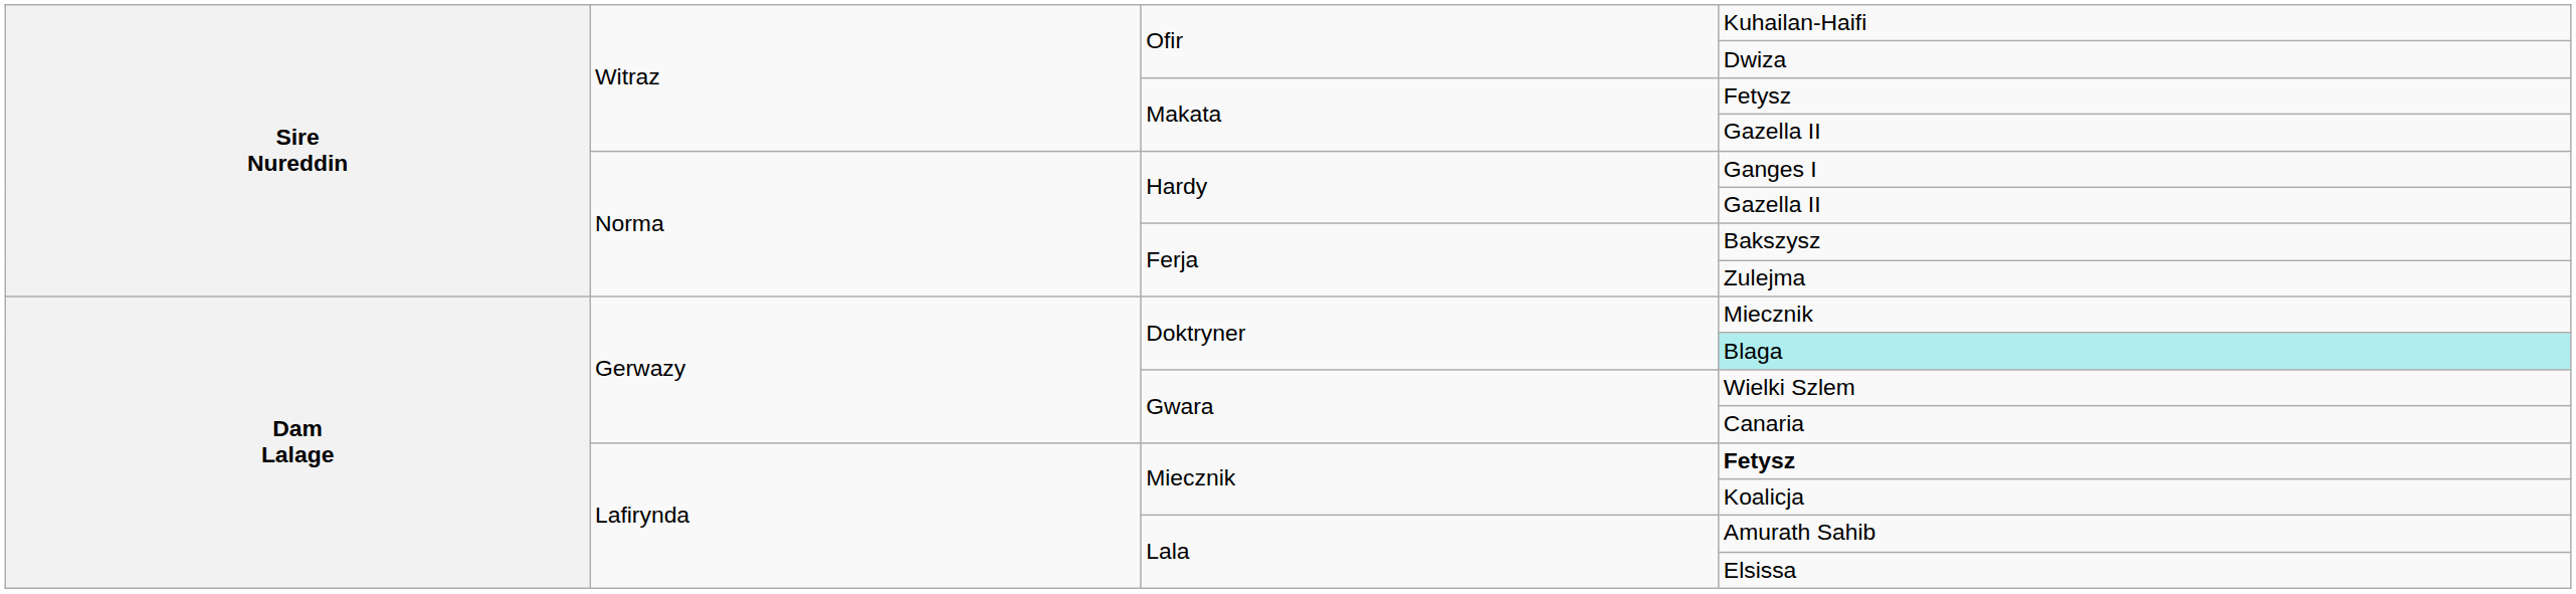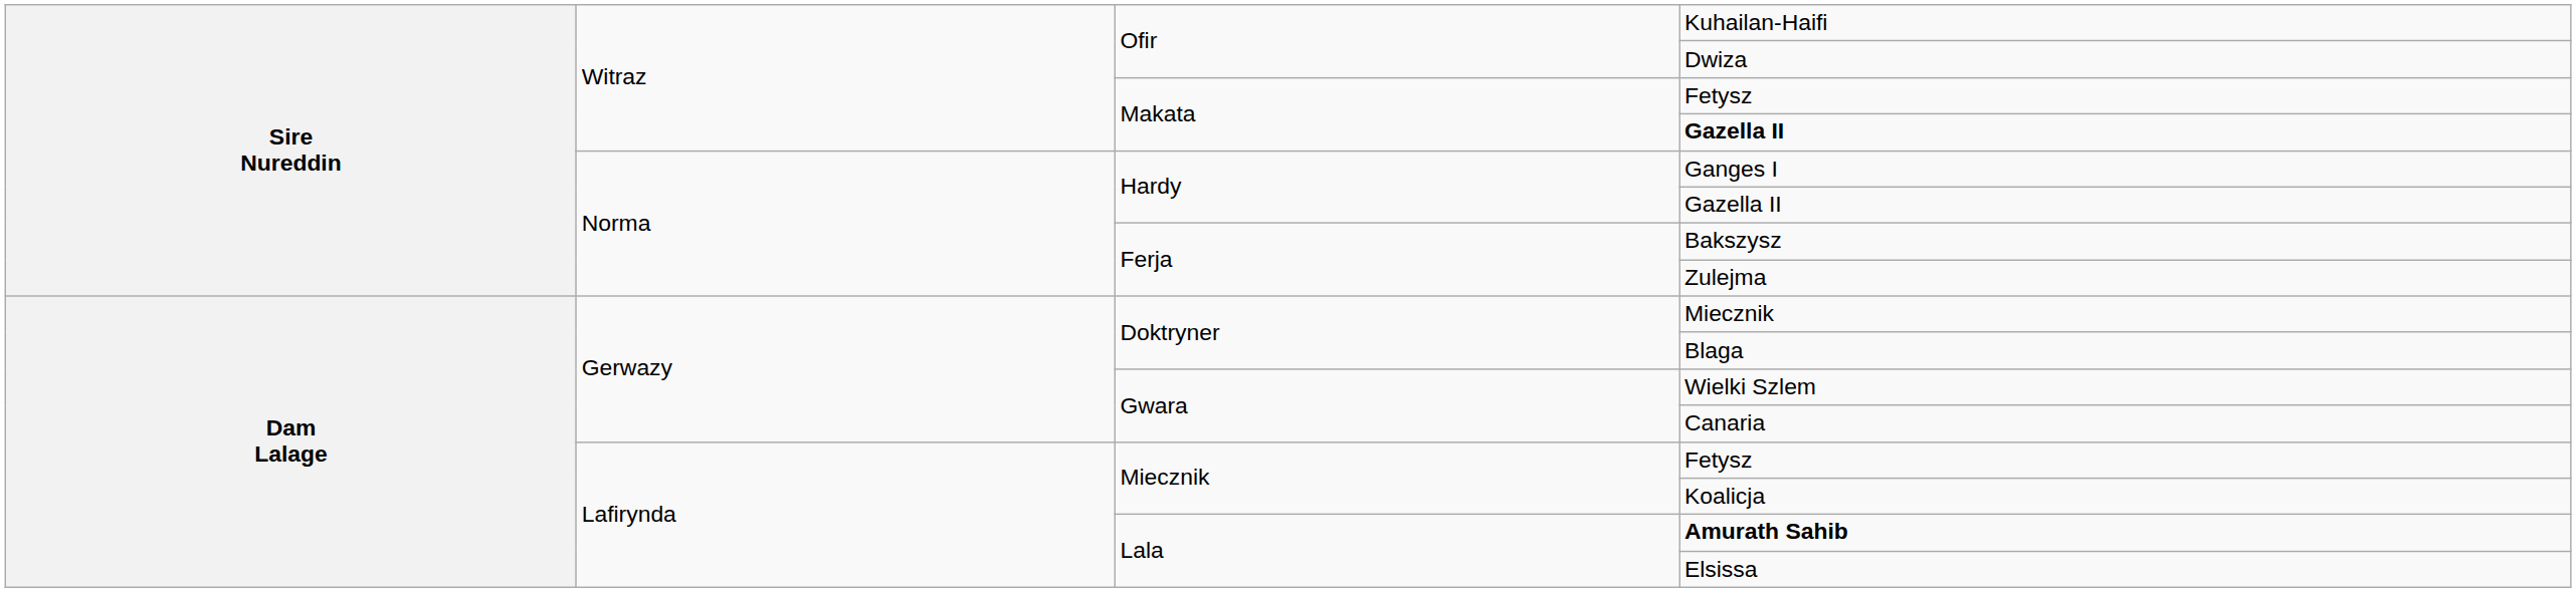Makata / Gazella II | column 4: normal -> bold
Blaga | column 4: paleturquoise background -> no background
Miecznik / Fetysz | column 4: bold -> normal
Amurath Sahib | column 4: normal -> bold
